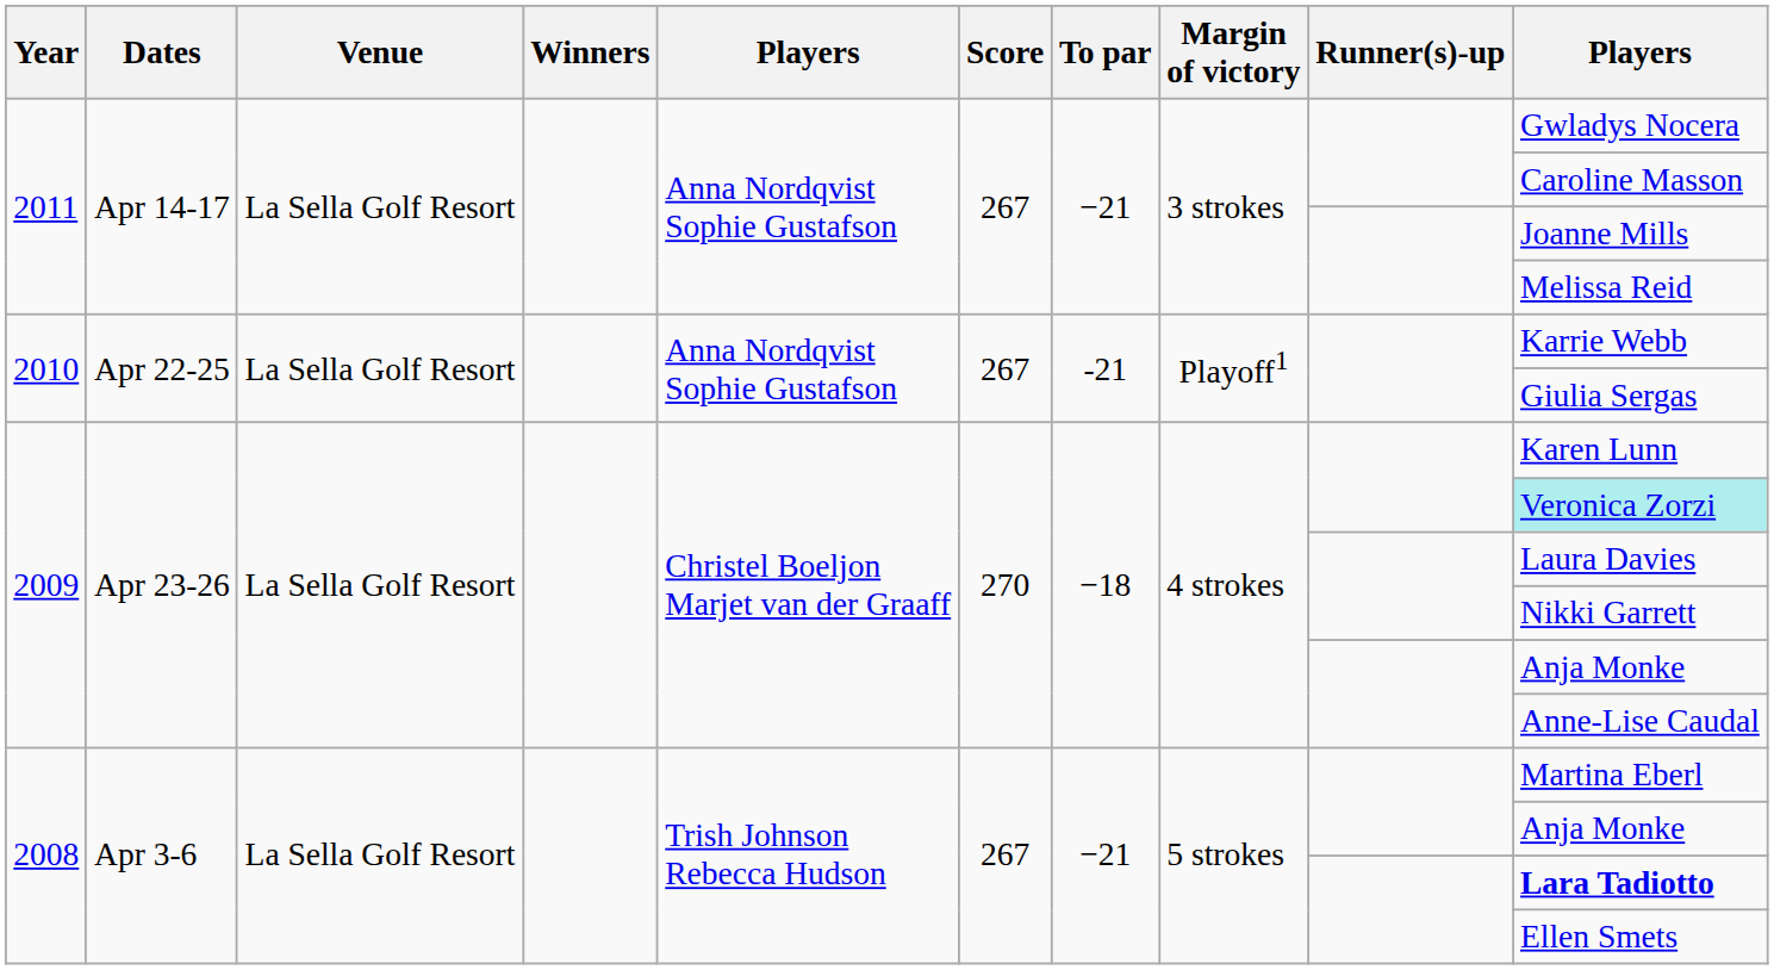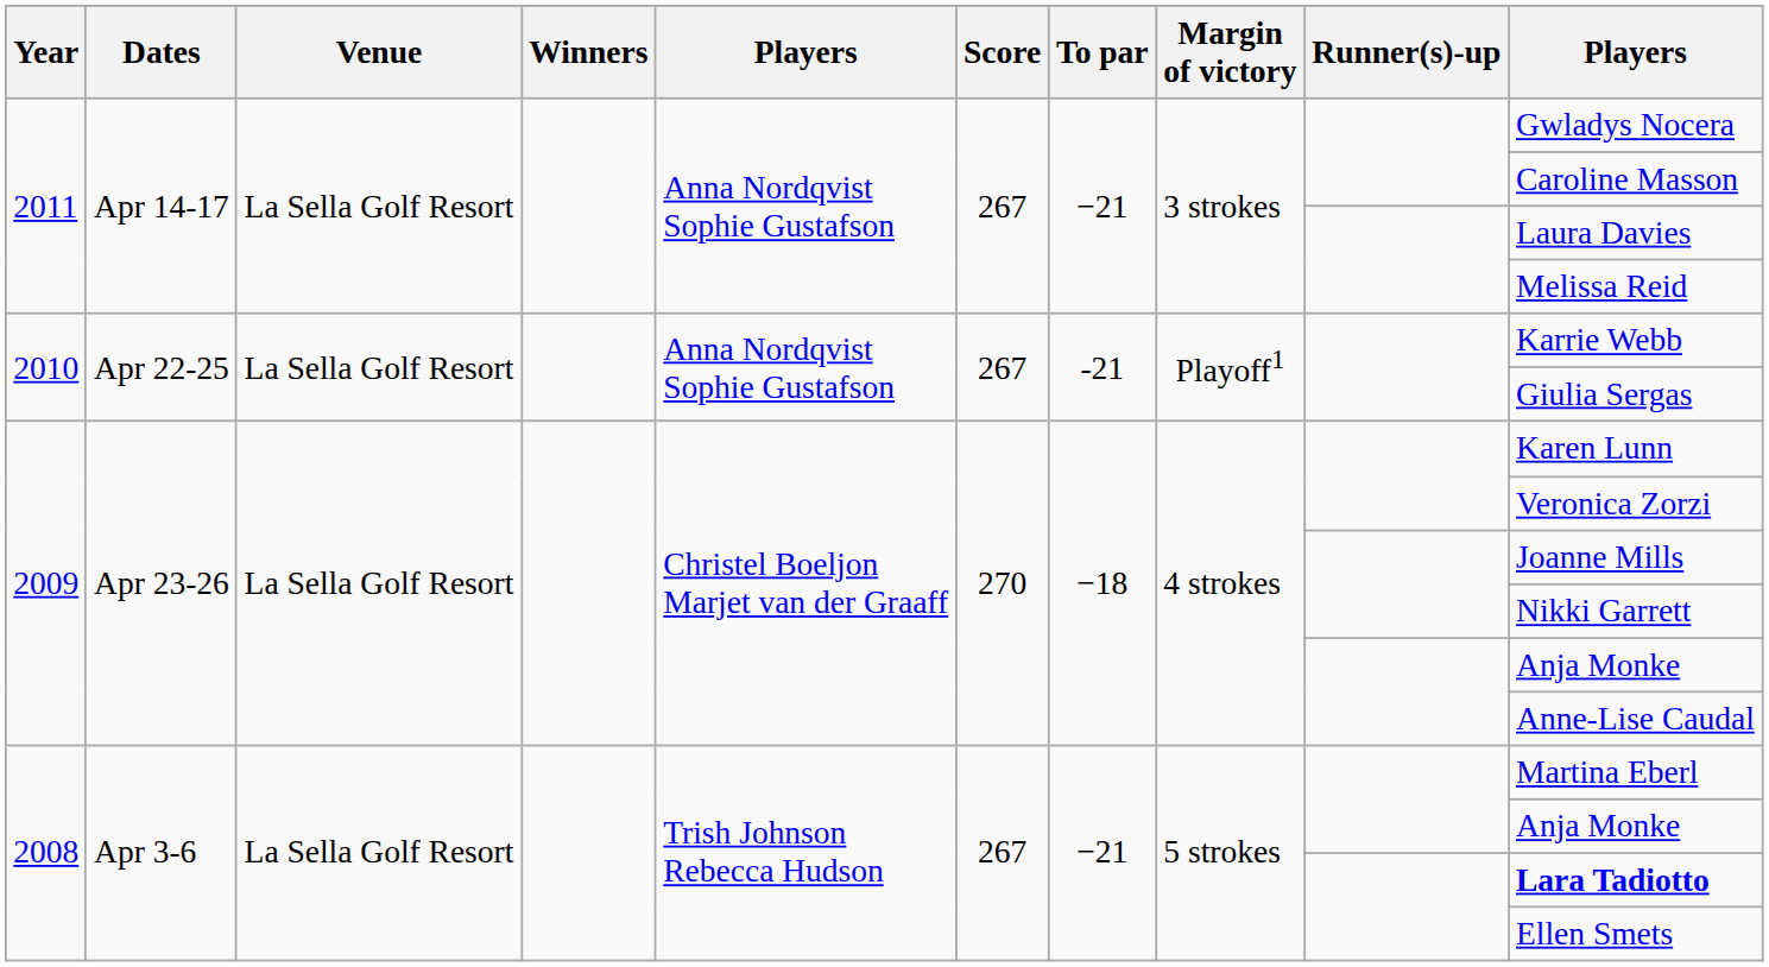row 4 | column 10: Joanne Mills -> Laura Davies
row 9 | column 10: paleturquoise background -> no background
row 10 | column 10: Laura Davies -> Joanne Mills
